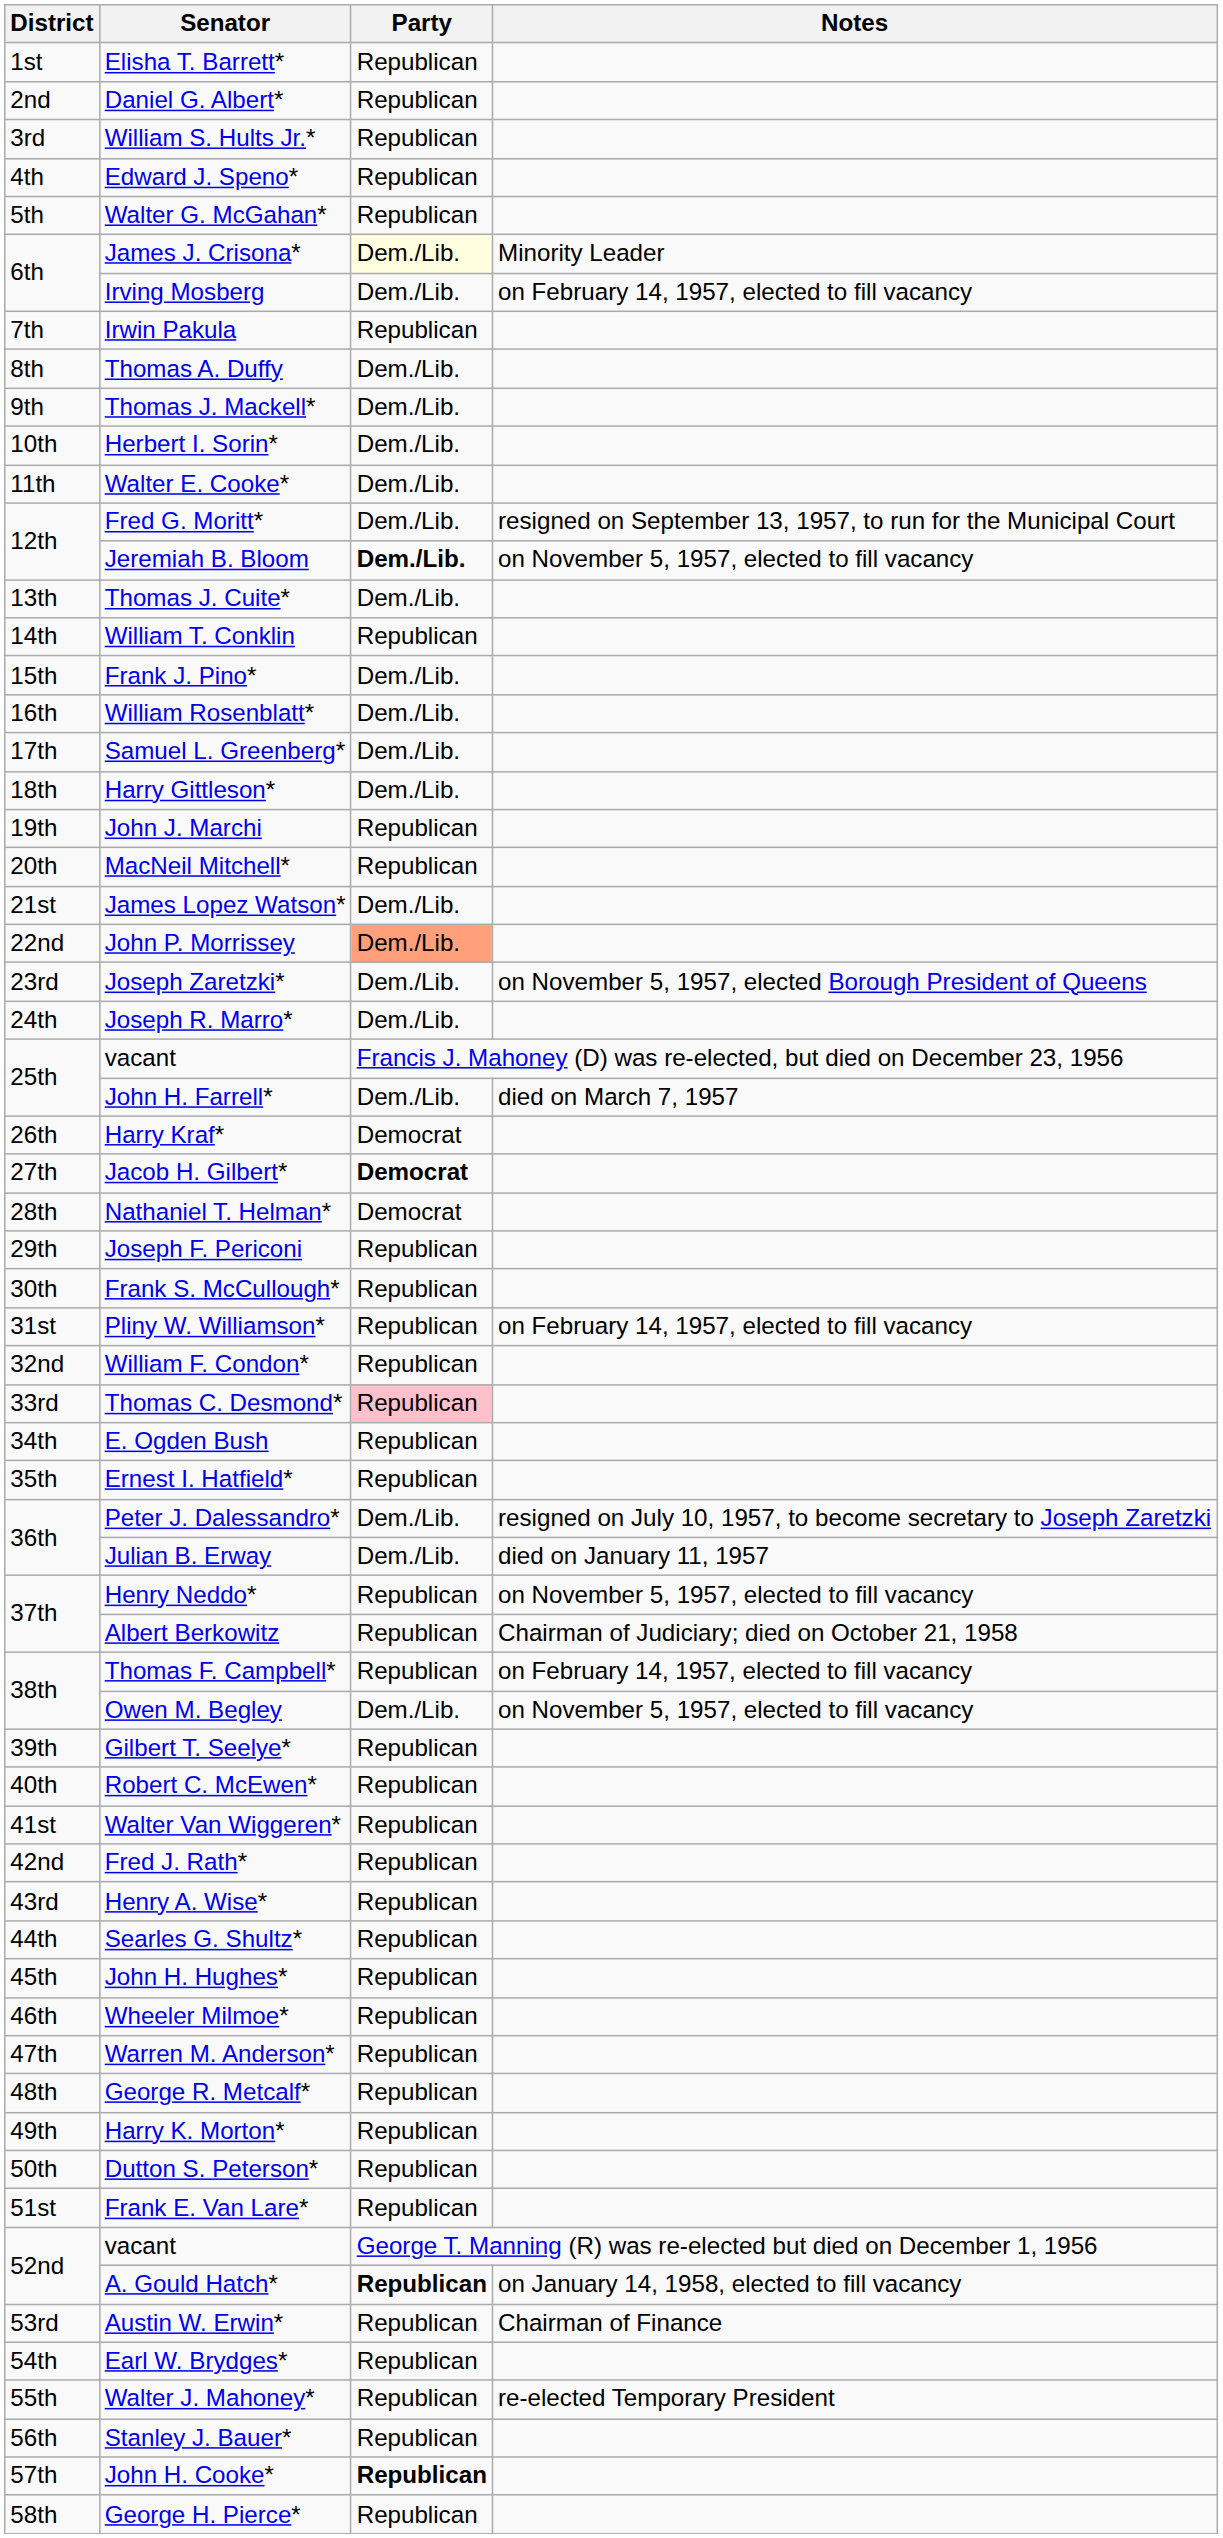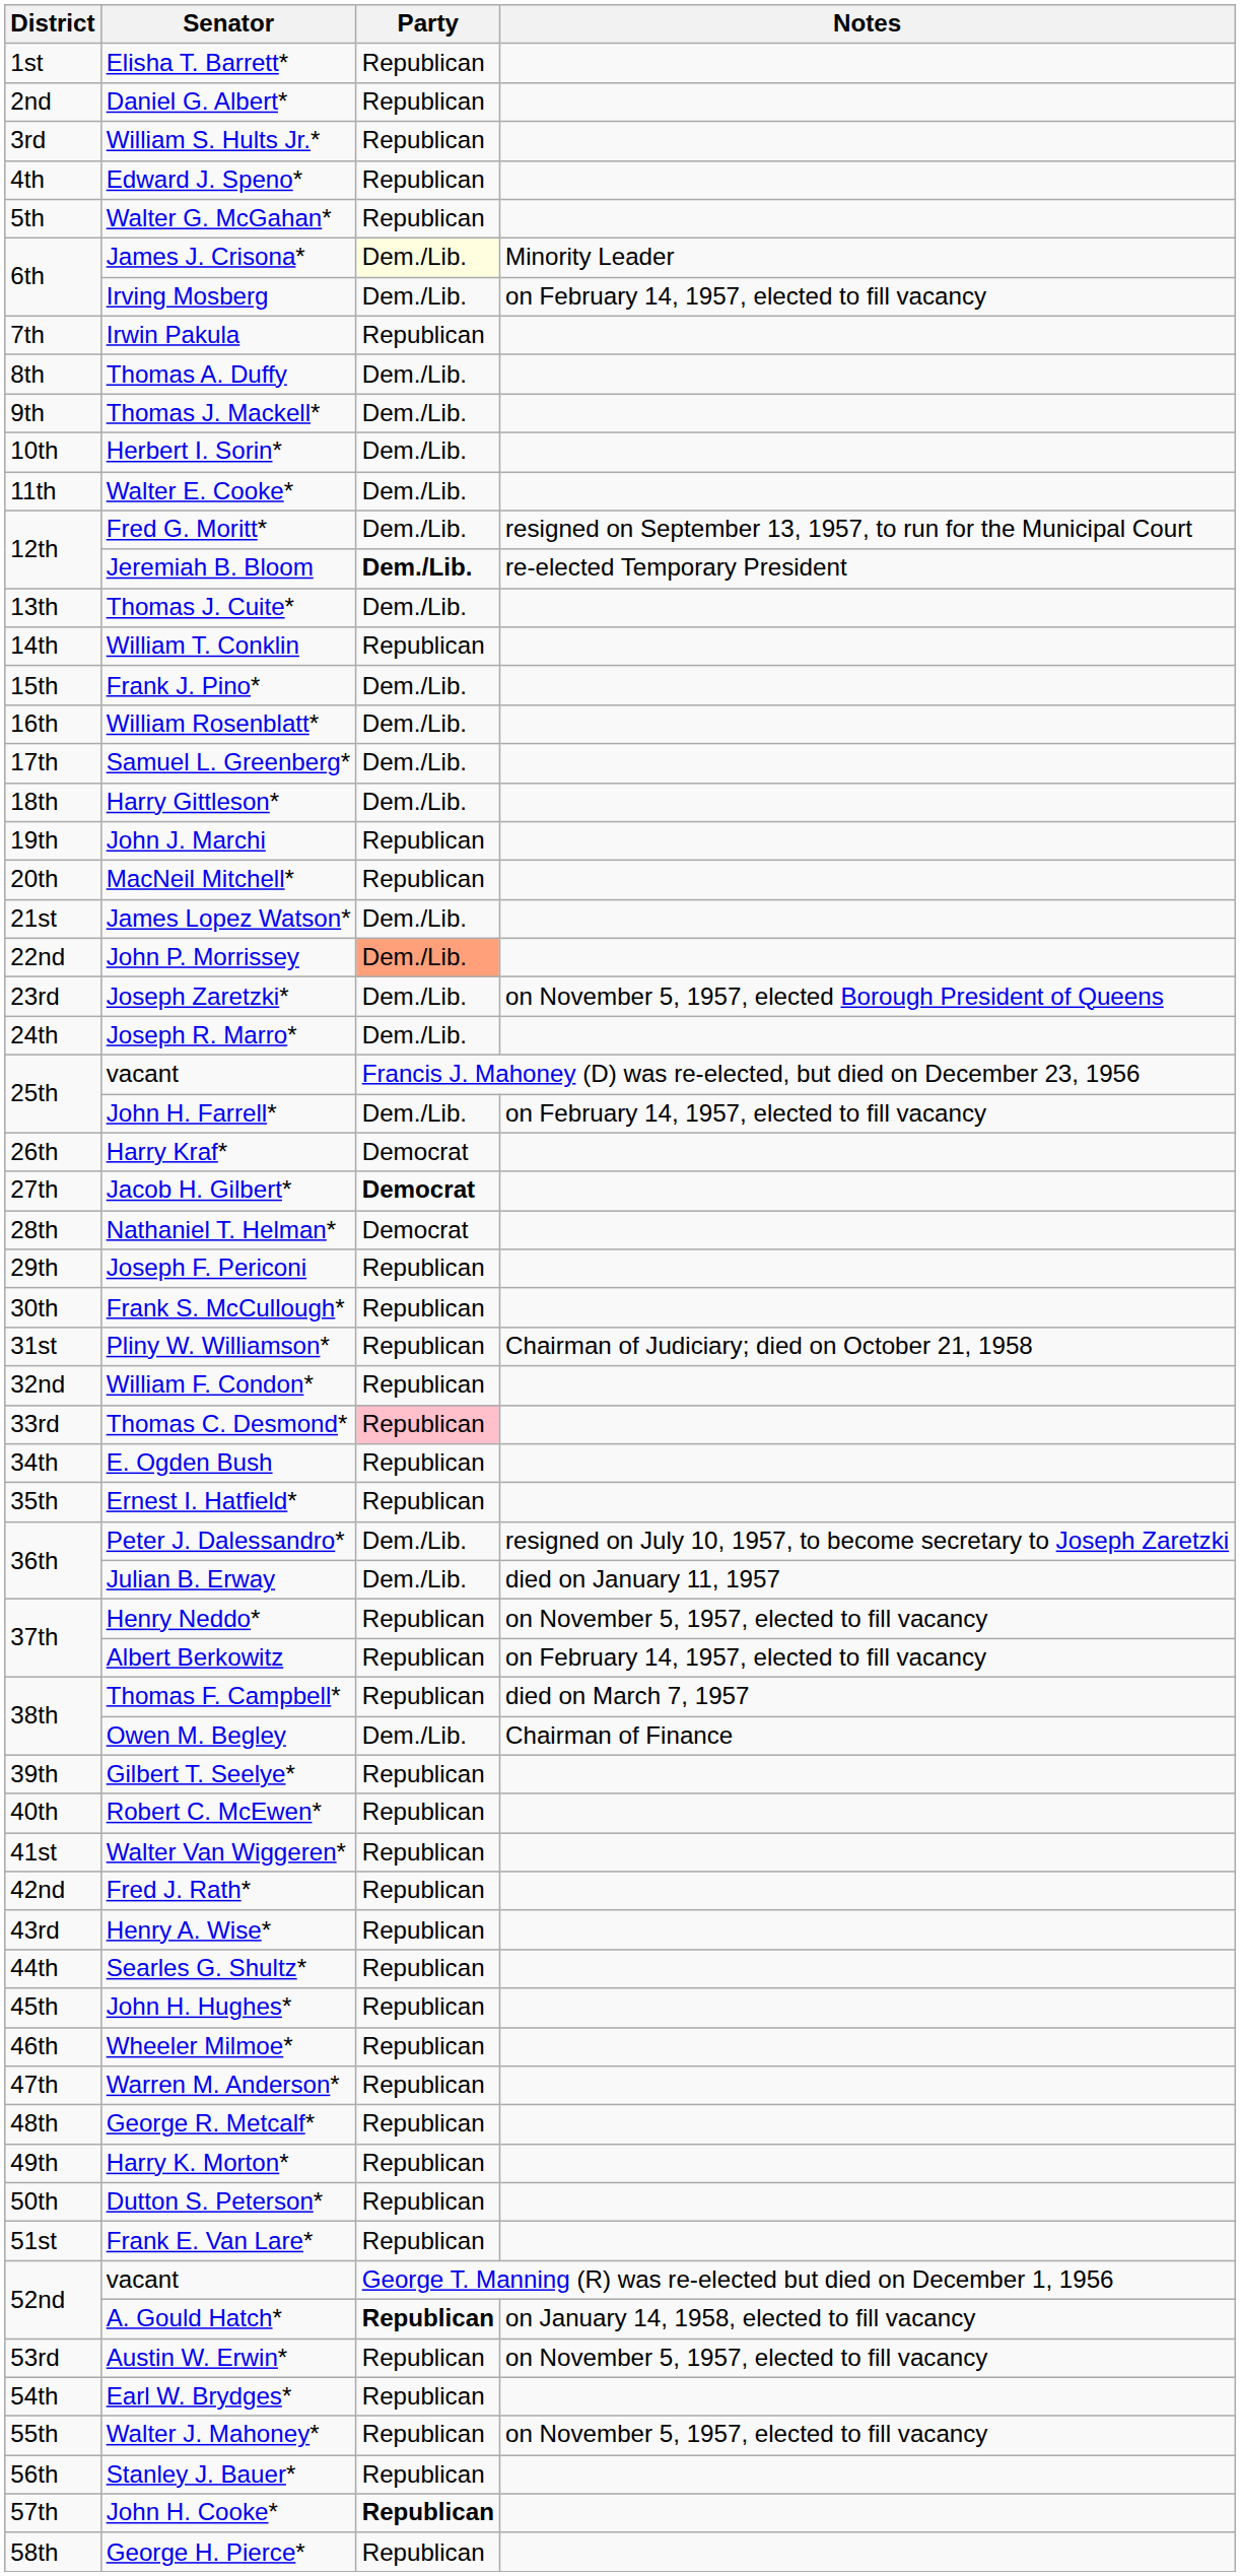Jeremiah B. Bloom | Notes: on November 5, 1957, elected to fill vacancy -> re-elected Temporary President
John H. Farrell* | Notes: died on March 7, 1957 -> on February 14, 1957, elected to fill vacancy
Pliny W. Williamson* | Notes: on February 14, 1957, elected to fill vacancy -> Chairman of Judiciary; died on October 21, 1958
Albert Berkowitz | Notes: Chairman of Judiciary; died on October 21, 1958 -> on February 14, 1957, elected to fill vacancy
Thomas F. Campbell* | Notes: on February 14, 1957, elected to fill vacancy -> died on March 7, 1957
Owen M. Begley | Notes: on November 5, 1957, elected to fill vacancy -> Chairman of Finance
Austin W. Erwin* | Notes: Chairman of Finance -> on November 5, 1957, elected to fill vacancy
Walter J. Mahoney* | Notes: re-elected Temporary President -> on November 5, 1957, elected to fill vacancy
